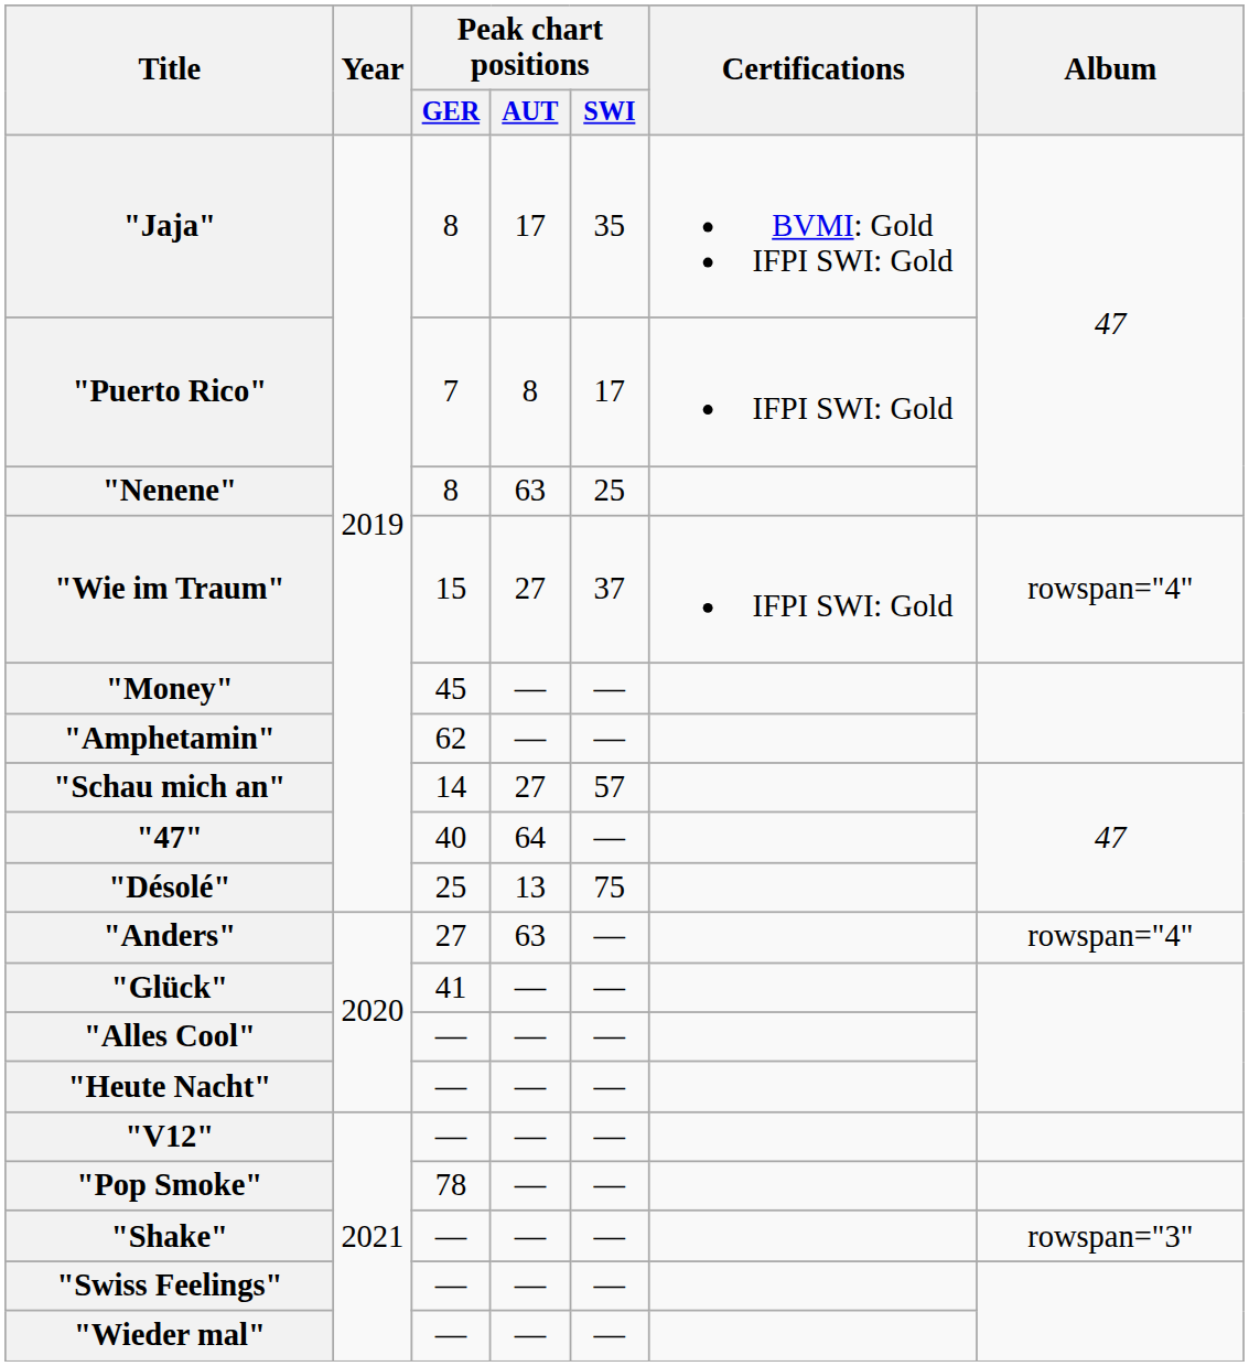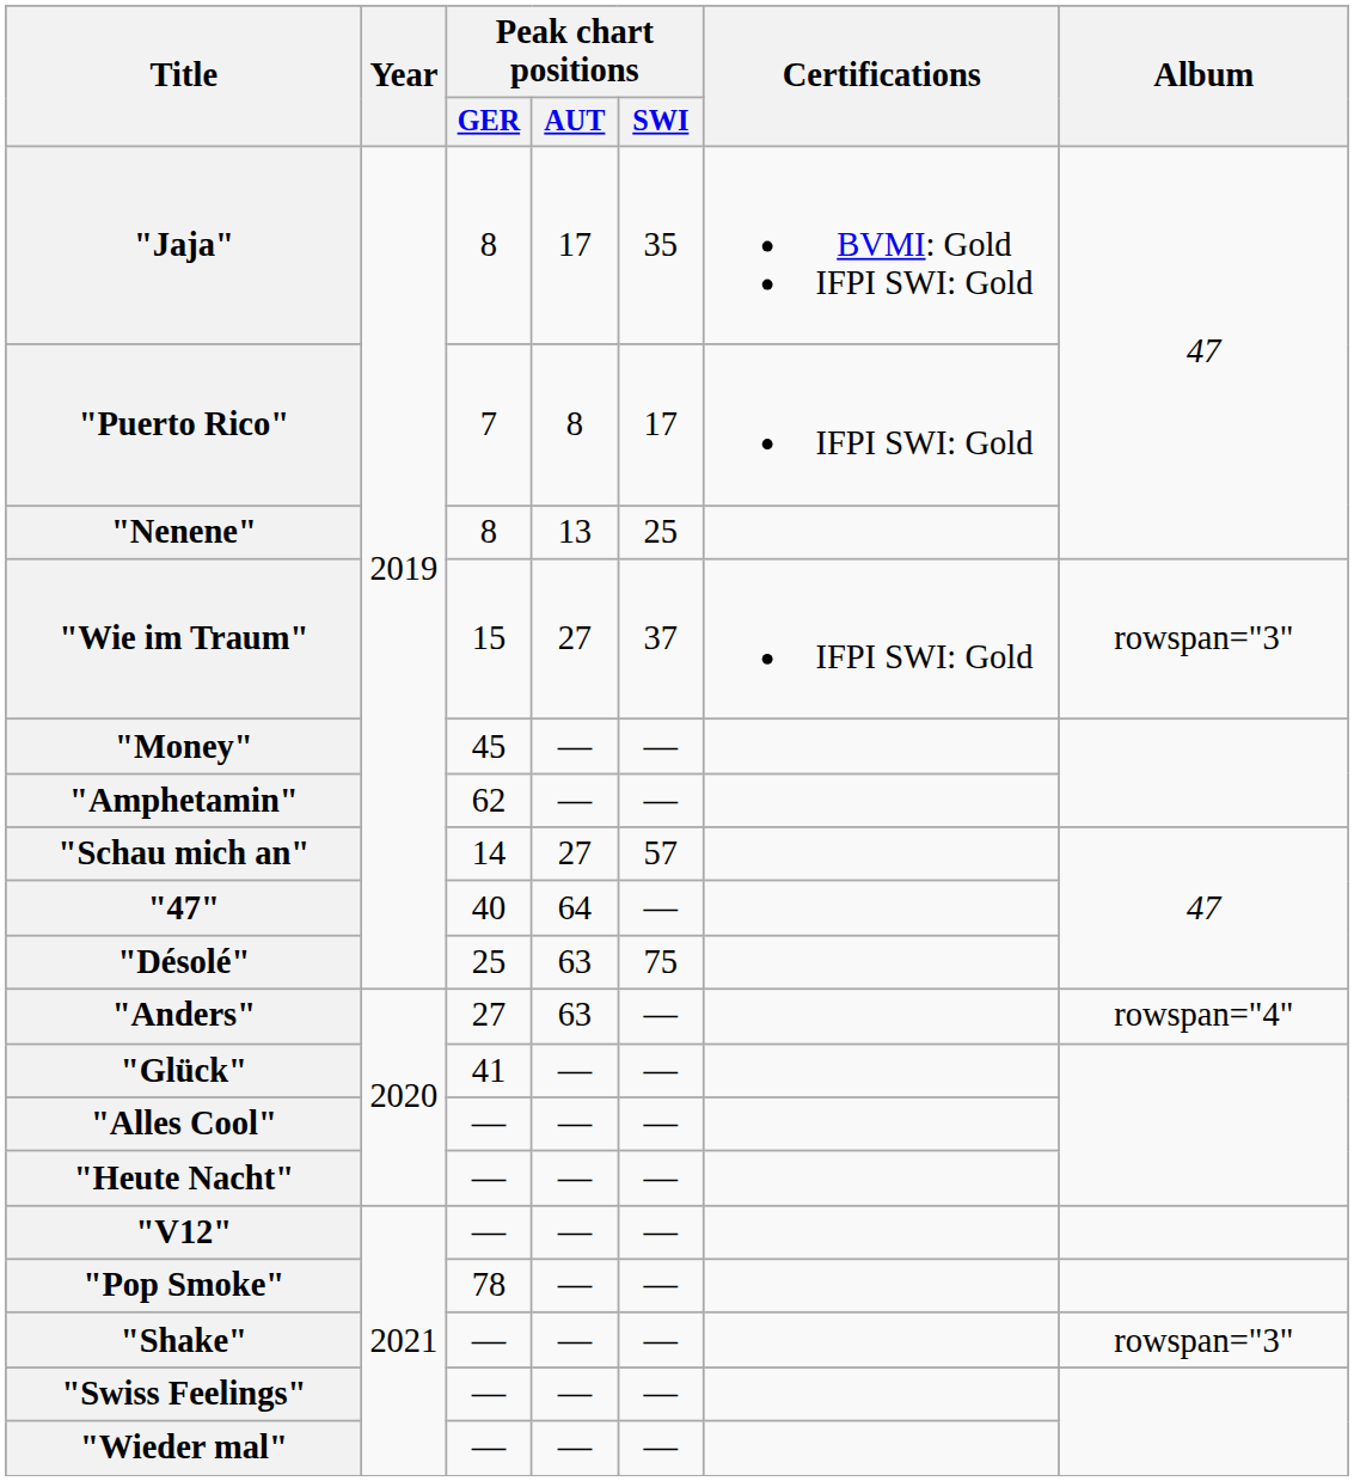"Nenene" | Peak chart positions / AUT: 63 -> 13
"Wie im Traum" | Album: rowspan="4" -> rowspan="3"
"Désolé" | Peak chart positions / AUT: 13 -> 63
